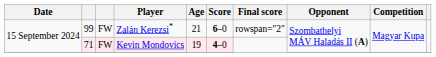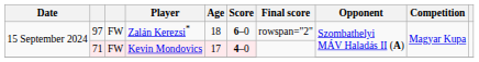Zalán Kerezsi* | column 2: 99 -> 97
Zalán Kerezsi* | Age: 21 -> 18
Kevin Mondovics | Age: 19 -> 17
